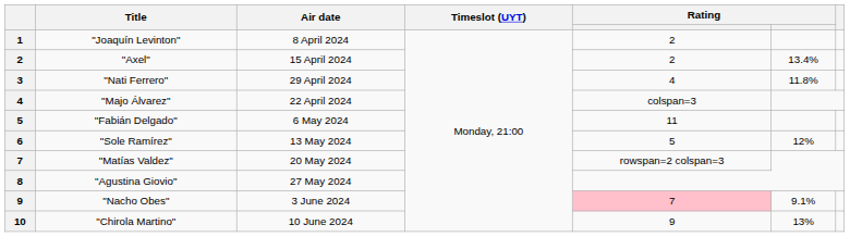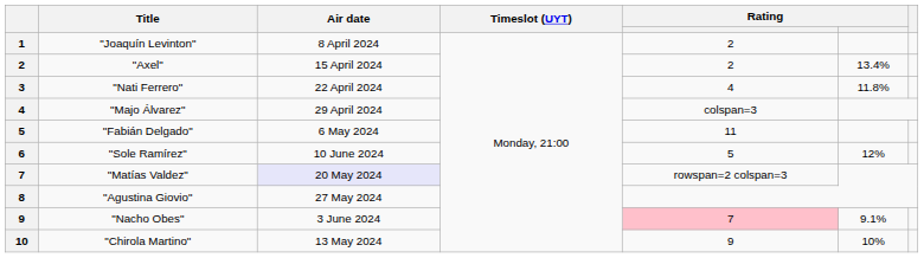"Nati Ferrero" | Air date: 29 April 2024 -> 22 April 2024
"Majo Álvarez" | Air date: 22 April 2024 -> 29 April 2024
"Sole Ramírez" | Air date: 13 May 2024 -> 10 June 2024
"Matías Valdez" | Air date: no background -> lavender background
"Chirola Martino" | Air date: 10 June 2024 -> 13 May 2024
"Chirola Martino" | column 6: 13% -> 10%
